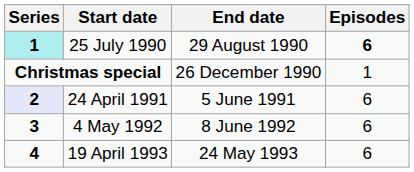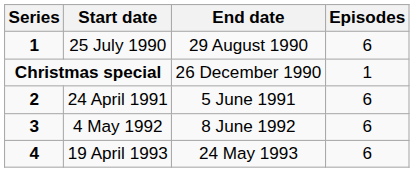25 July 1990 | Series: paleturquoise background -> no background
25 July 1990 | Episodes: bold -> normal
24 April 1991 | Series: lavender background -> no background
